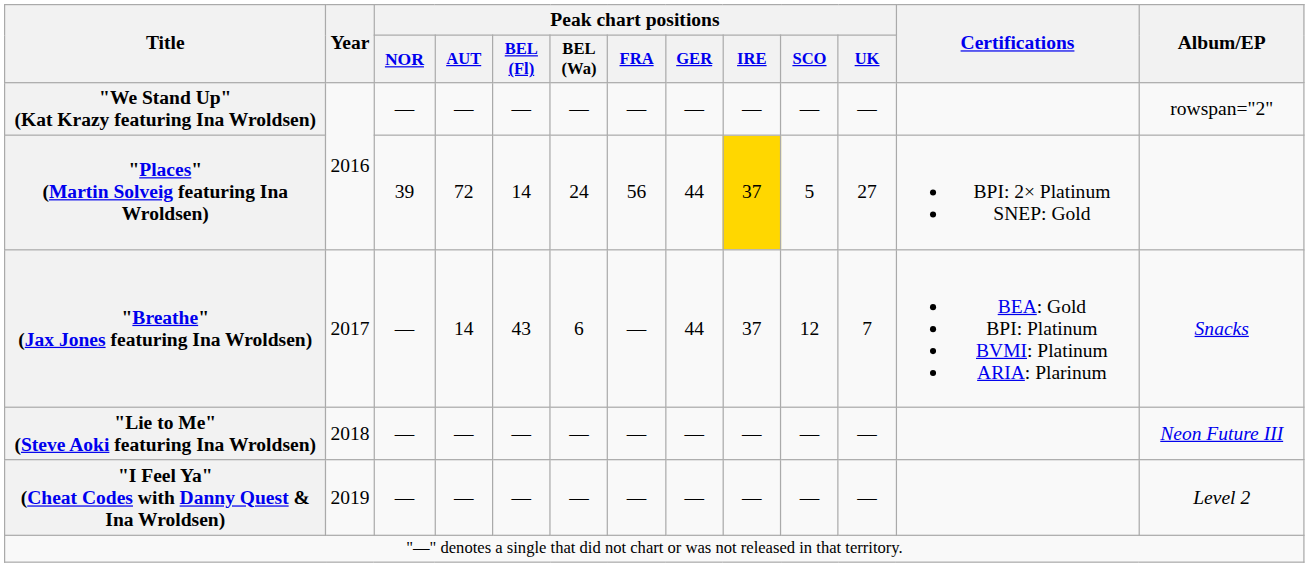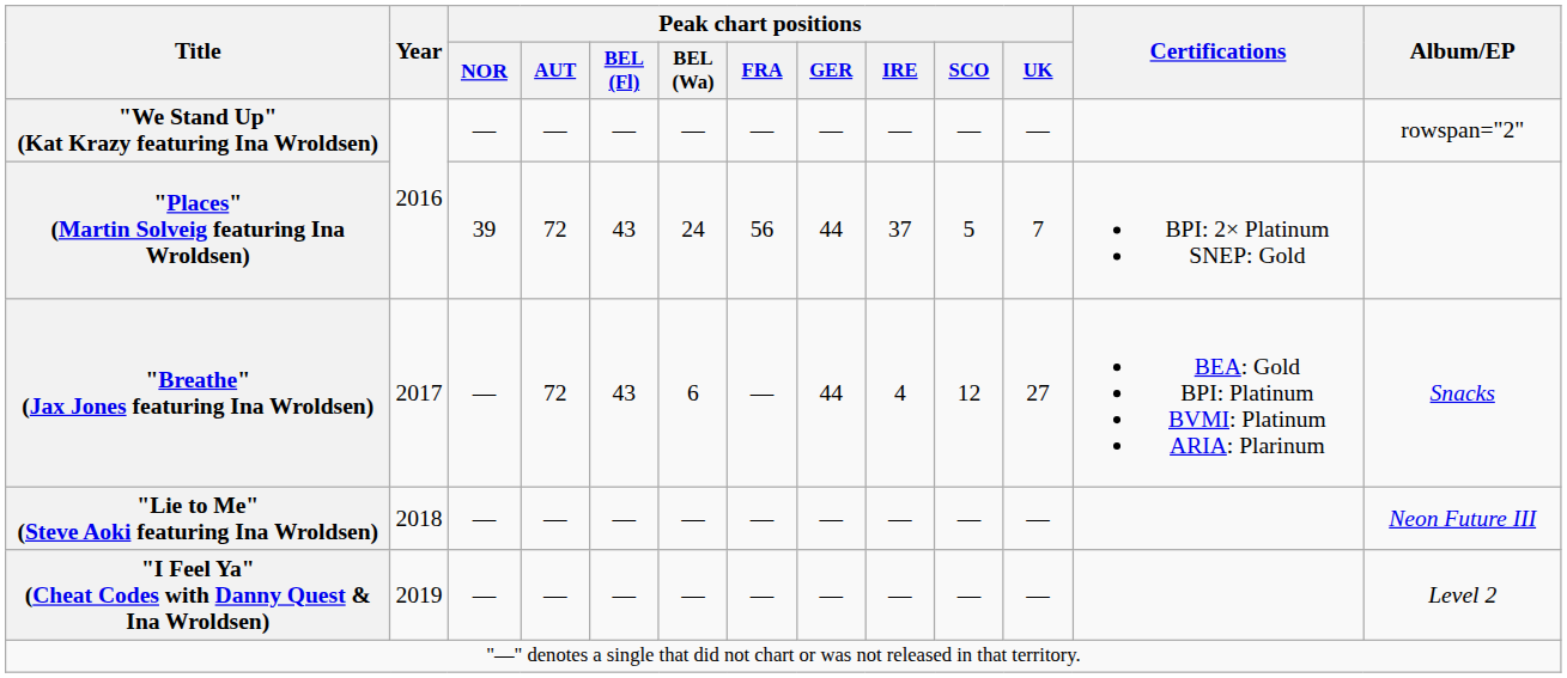"Places" (Martin Solveig featuring Ina Wroldsen) | Peak chart positions / BEL (Fl): 14 -> 43
"Places" (Martin Solveig featuring Ina Wroldsen) | Peak chart positions / IRE: gold background -> no background
"Places" (Martin Solveig featuring Ina Wroldsen) | Peak chart positions / UK: 27 -> 7
"Breathe" (Jax Jones featuring Ina Wroldsen) | Peak chart positions / AUT: 14 -> 72
"Breathe" (Jax Jones featuring Ina Wroldsen) | Peak chart positions / IRE: 37 -> 4
"Breathe" (Jax Jones featuring Ina Wroldsen) | Peak chart positions / UK: 7 -> 27
